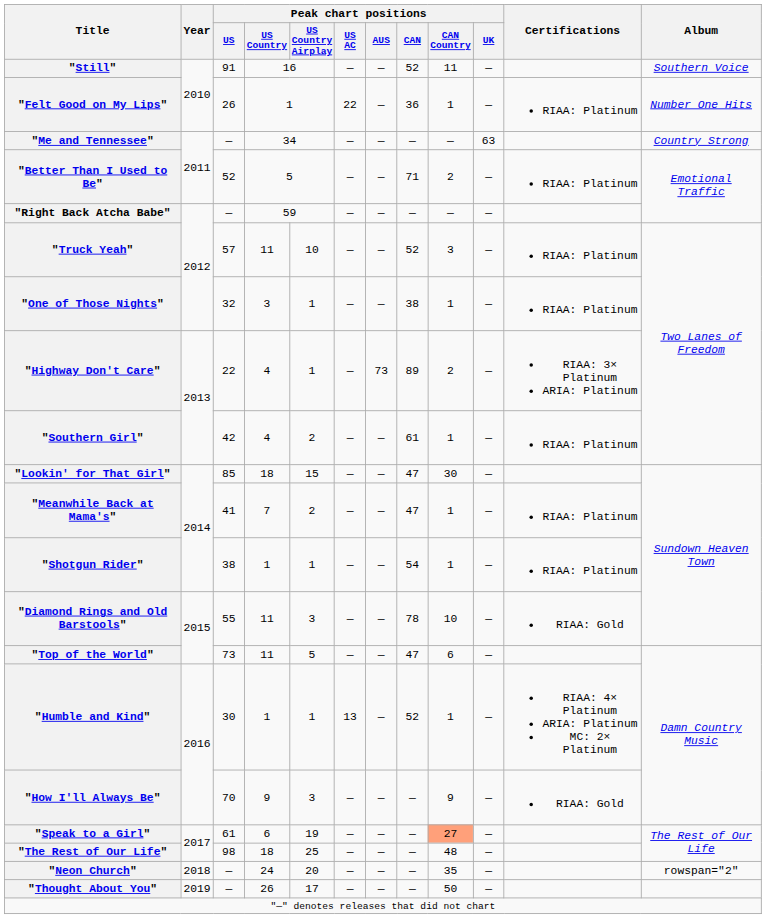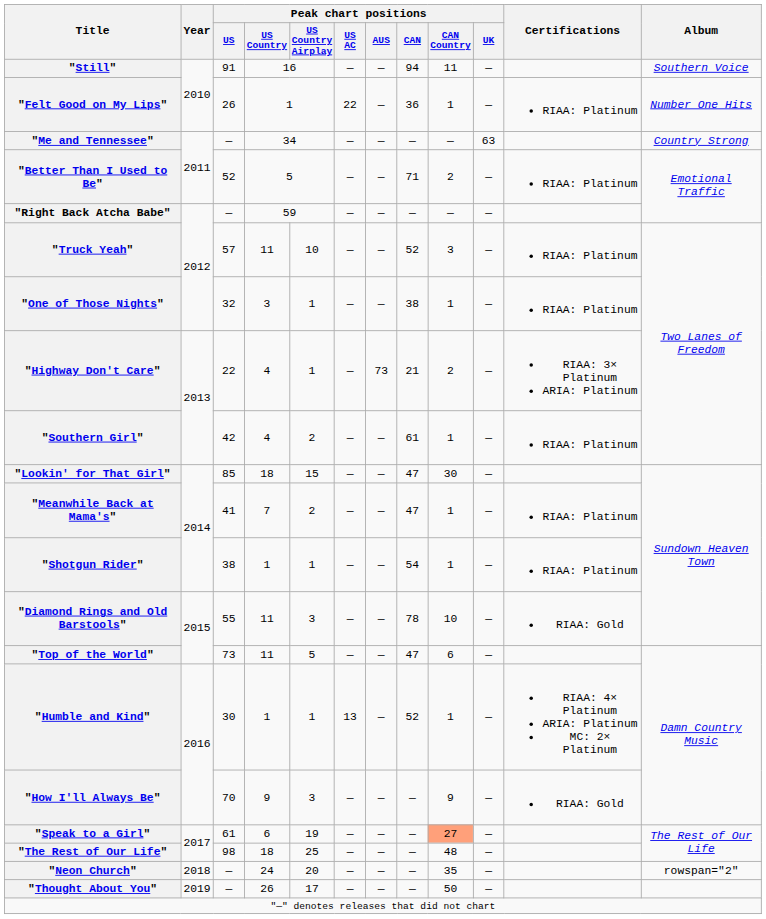"Still" | Peak chart positions / CAN: 52 -> 94
"Highway Don't Care" | Peak chart positions / CAN: 89 -> 21
